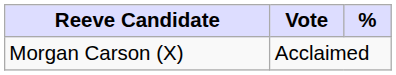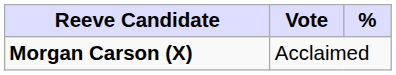Morgan Carson (X) | Reeve Candidate: normal -> bold
